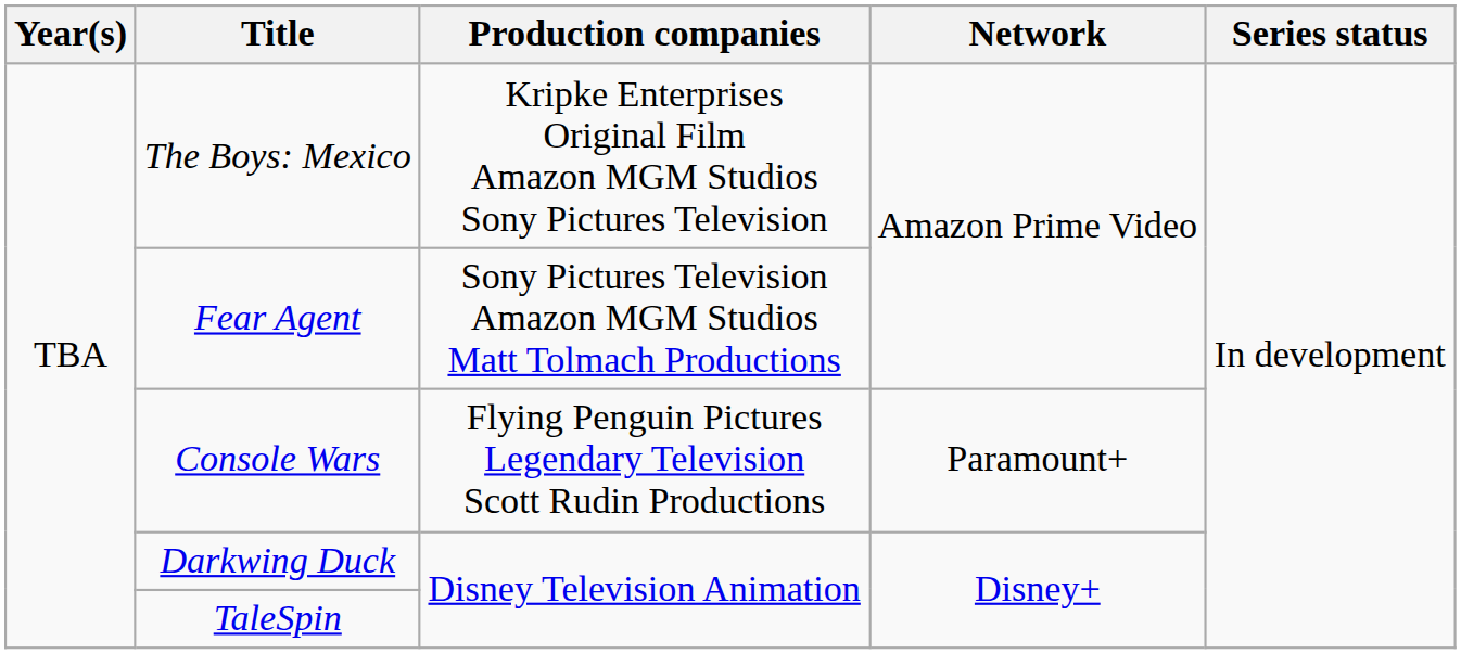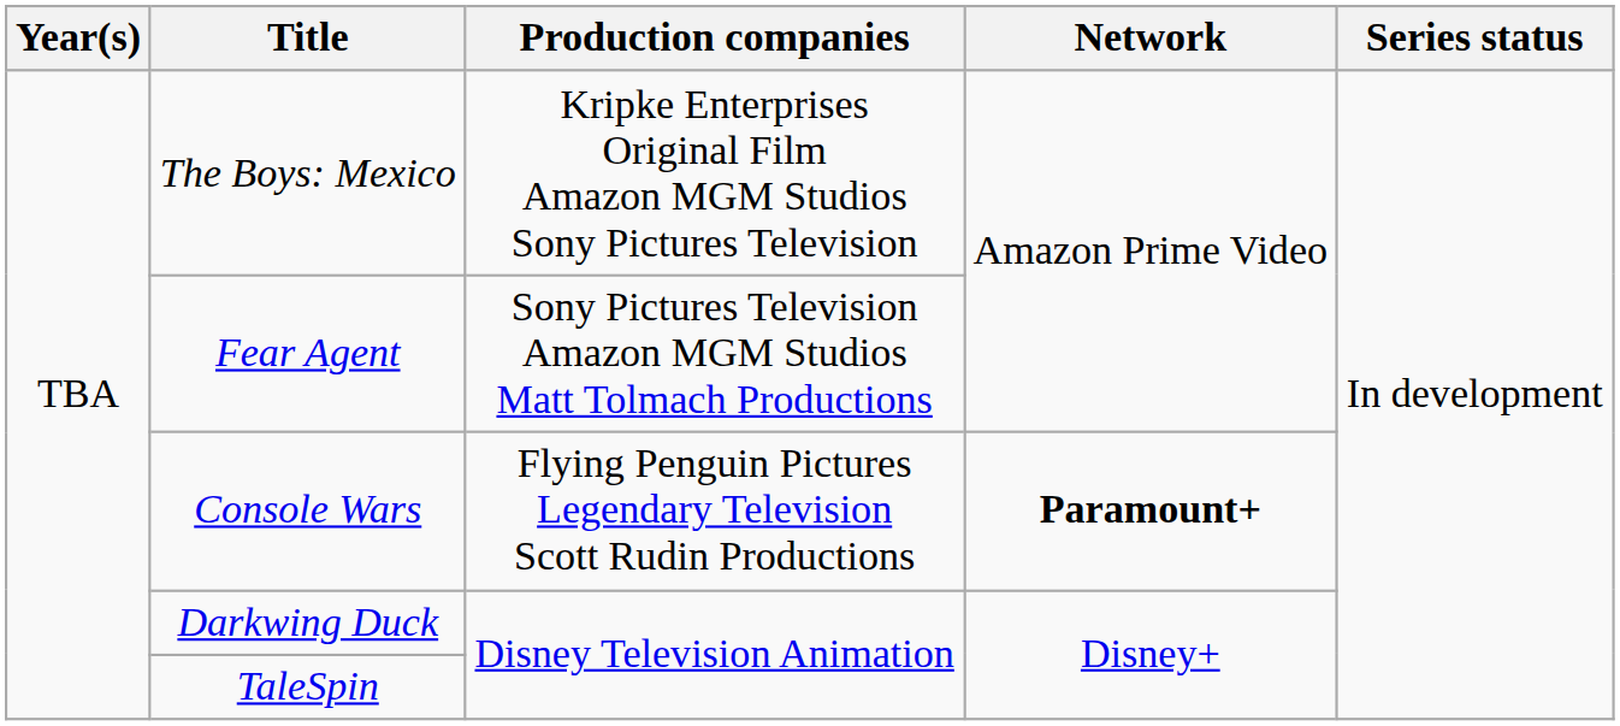Console Wars | Network: normal -> bold
